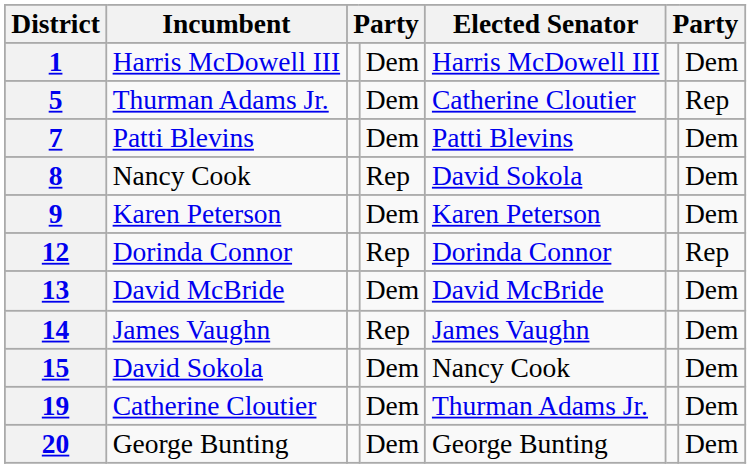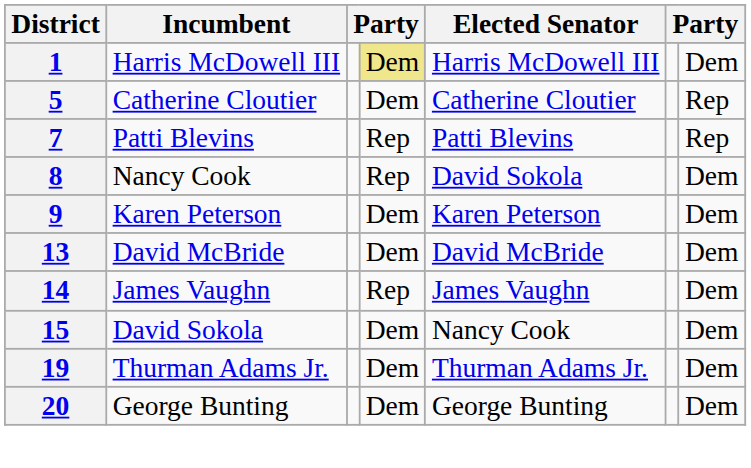1 | column 4: no background -> khaki background
5 | Incumbent: Thurman Adams Jr. -> Catherine Cloutier
7 | column 4: Dem -> Rep
7 | column 7: Dem -> Rep
- row: 12 | Dorinda Connor | Rep | Dorinda Connor | Rep
19 | Incumbent: Catherine Cloutier -> Thurman Adams Jr.
